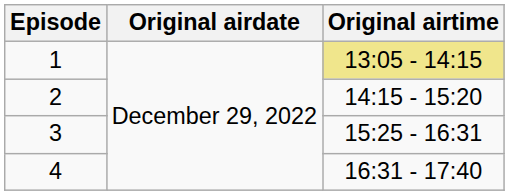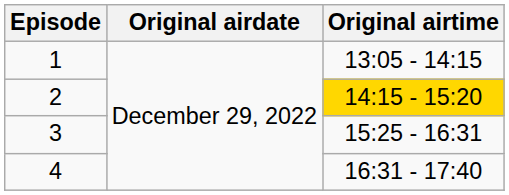1 | Original airtime: khaki background -> no background
2 | Original airtime: no background -> gold background
